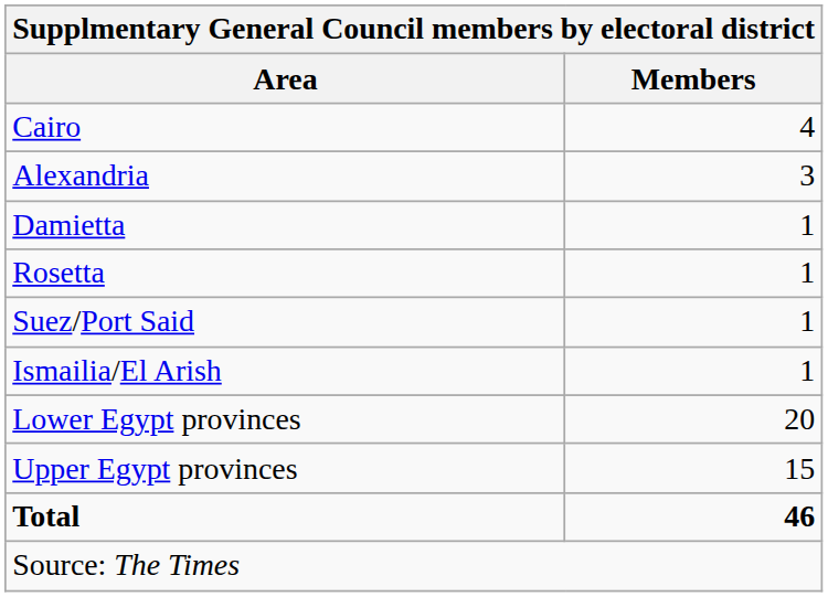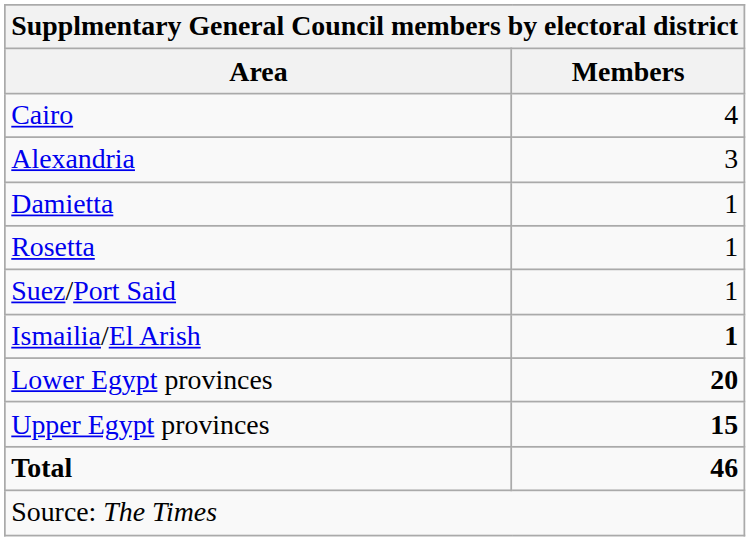Ismailia/El Arish | Members: normal -> bold
Lower Egypt provinces | Members: normal -> bold
Upper Egypt provinces | Members: normal -> bold
